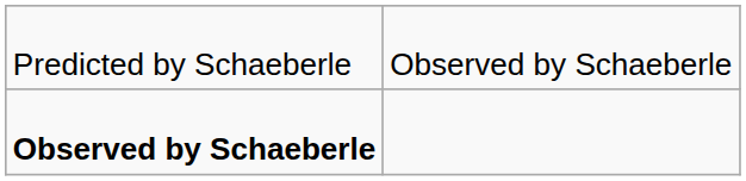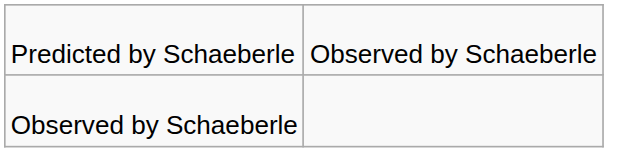row 2 | column 1: bold -> normal
